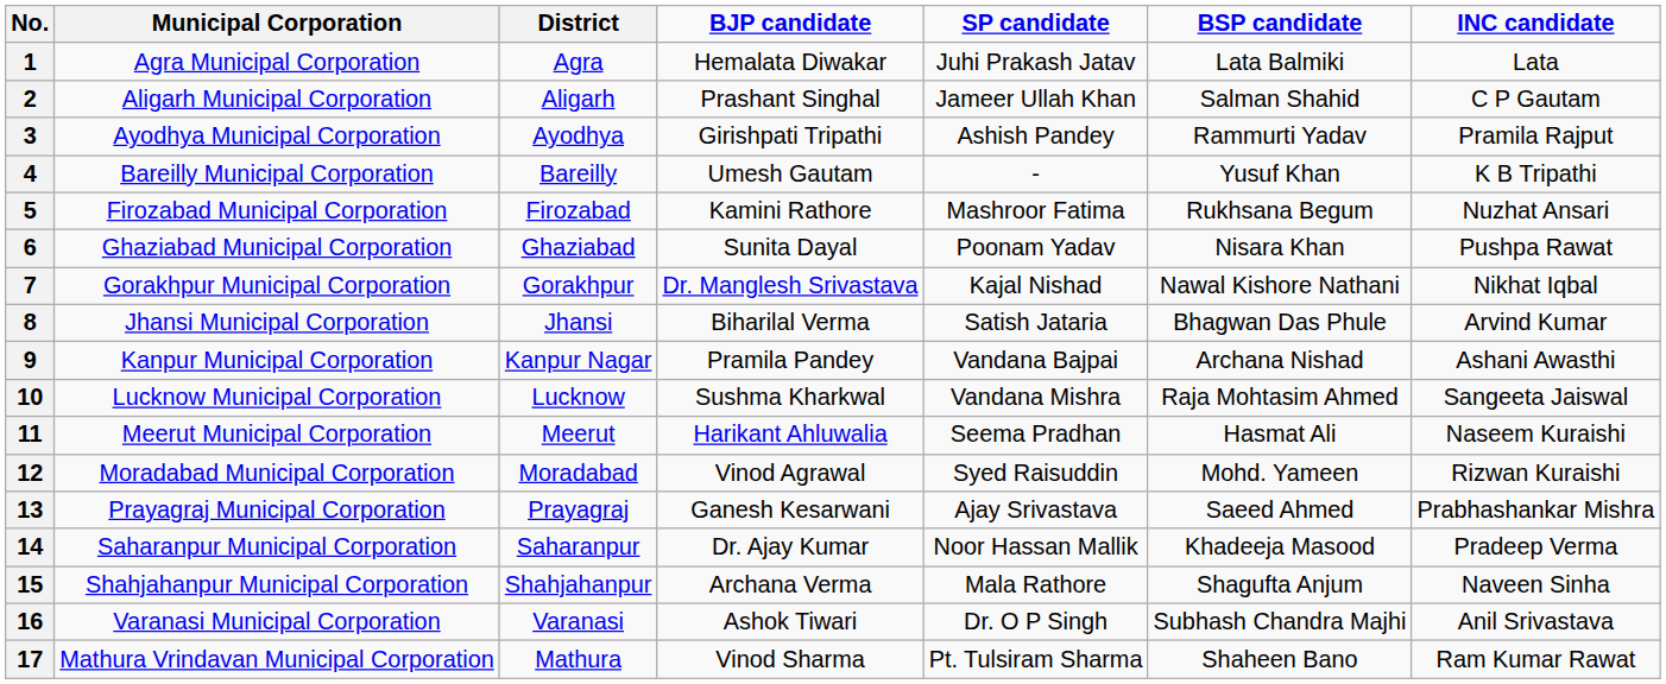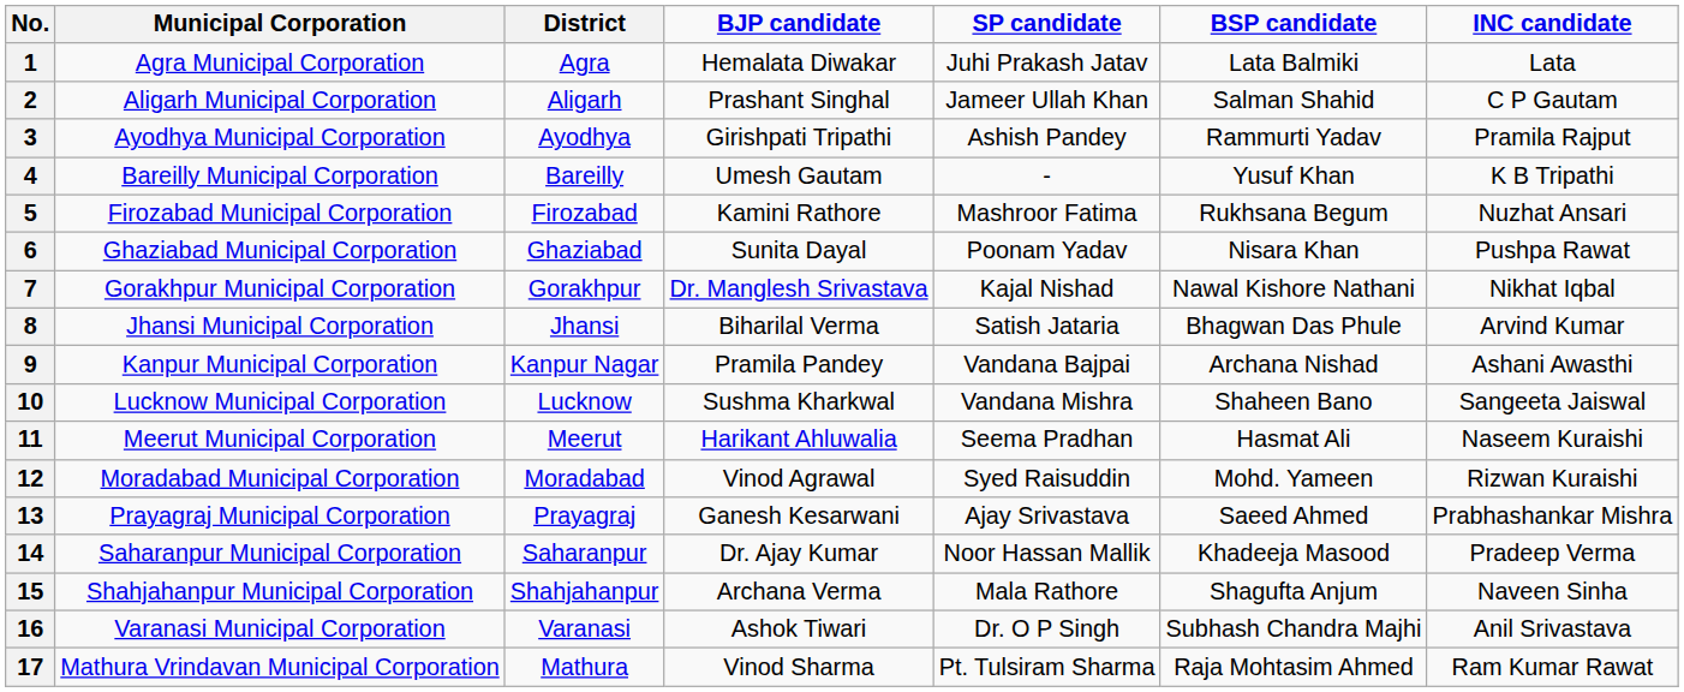10 | column 6: Raja Mohtasim Ahmed -> Shaheen Bano
17 | column 6: Shaheen Bano -> Raja Mohtasim Ahmed
